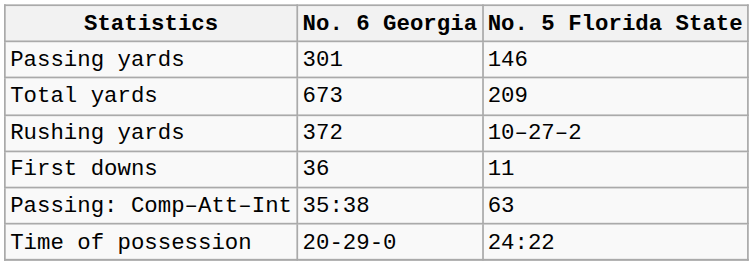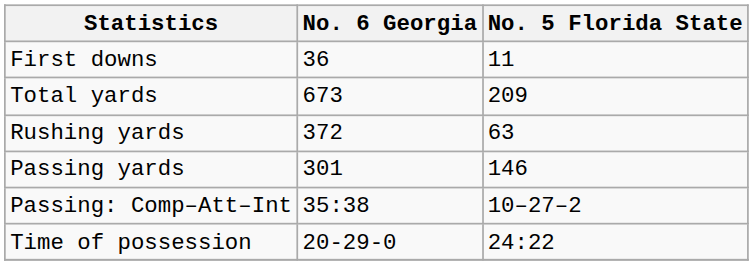rows swapped: First downs <-> Passing yards
Rushing yards | No. 5 Florida State: 10–27–2 -> 63
Passing: Comp–Att–Int | No. 5 Florida State: 63 -> 10–27–2
